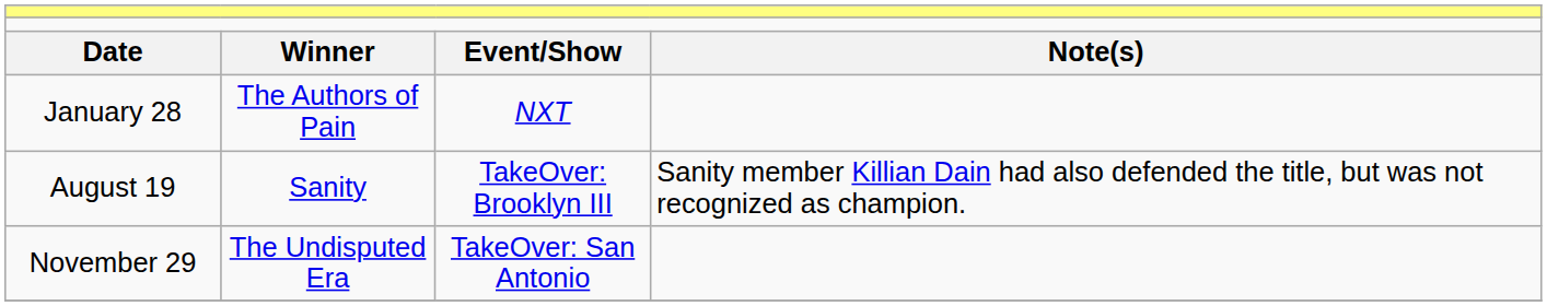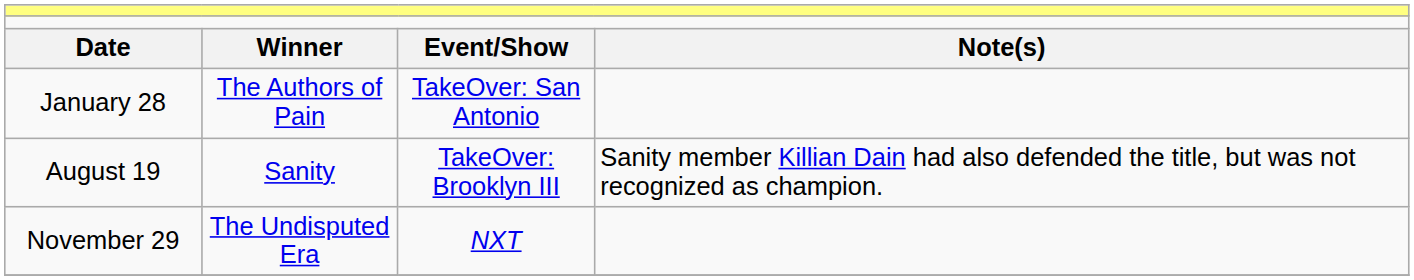January 28 | column 3: NXT -> TakeOver: San Antonio
November 29 | column 3: TakeOver: San Antonio -> NXT
